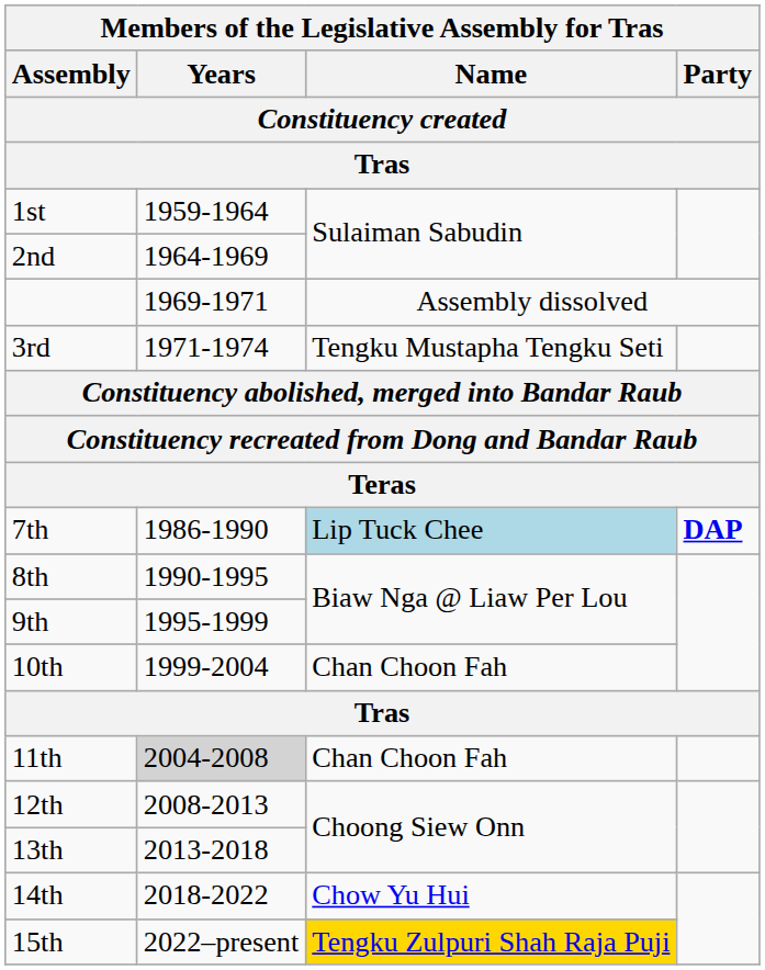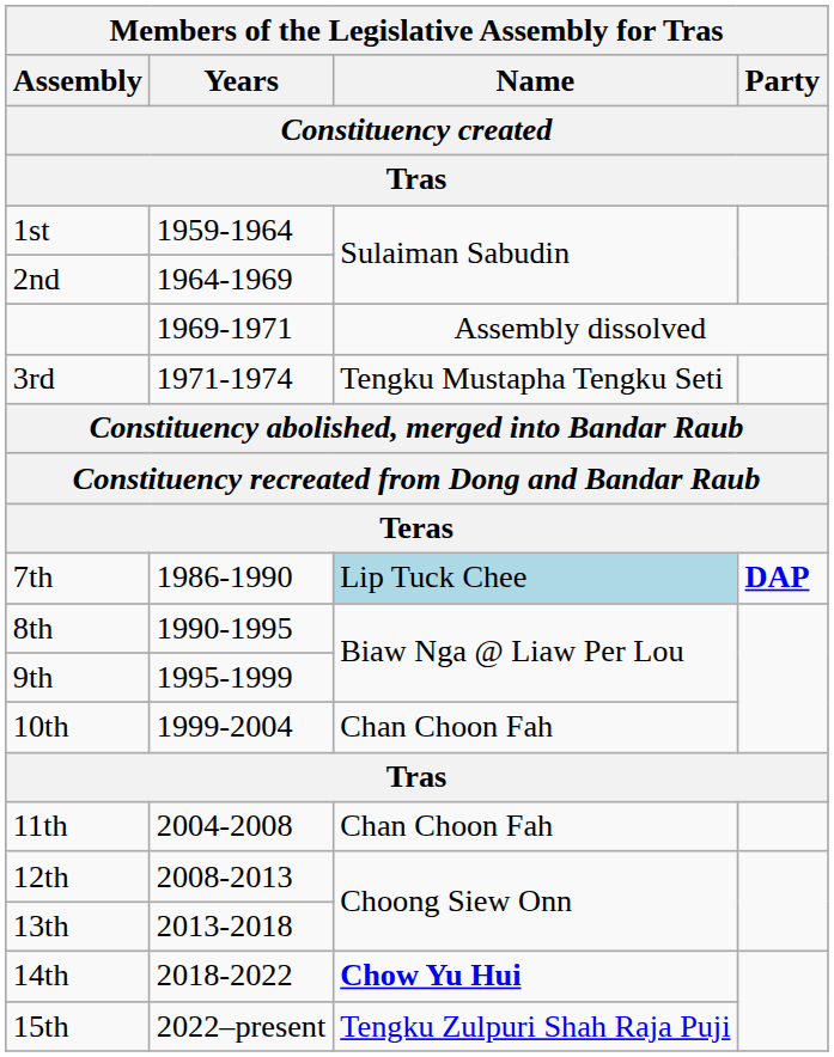11th | Years: lightgrey background -> no background
14th | Name: normal -> bold
15th | Name: gold background -> no background
